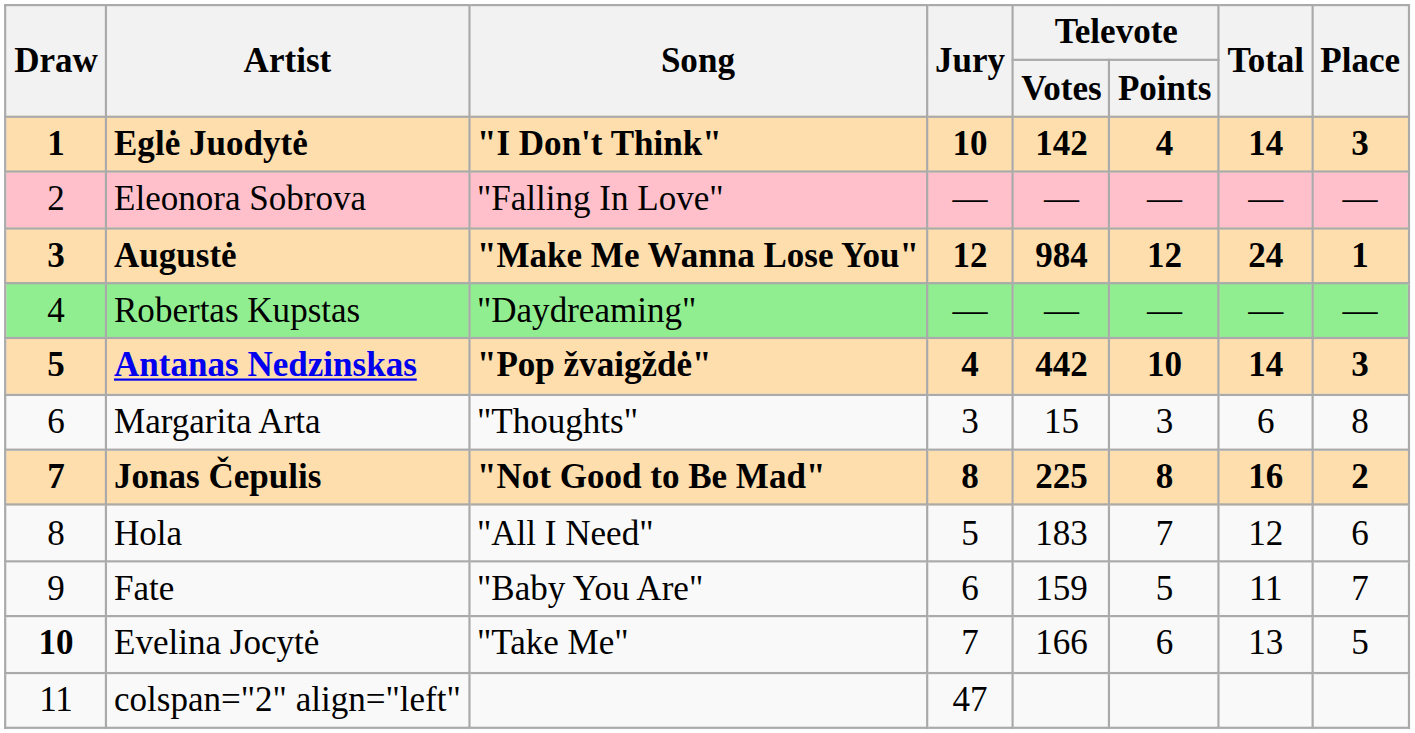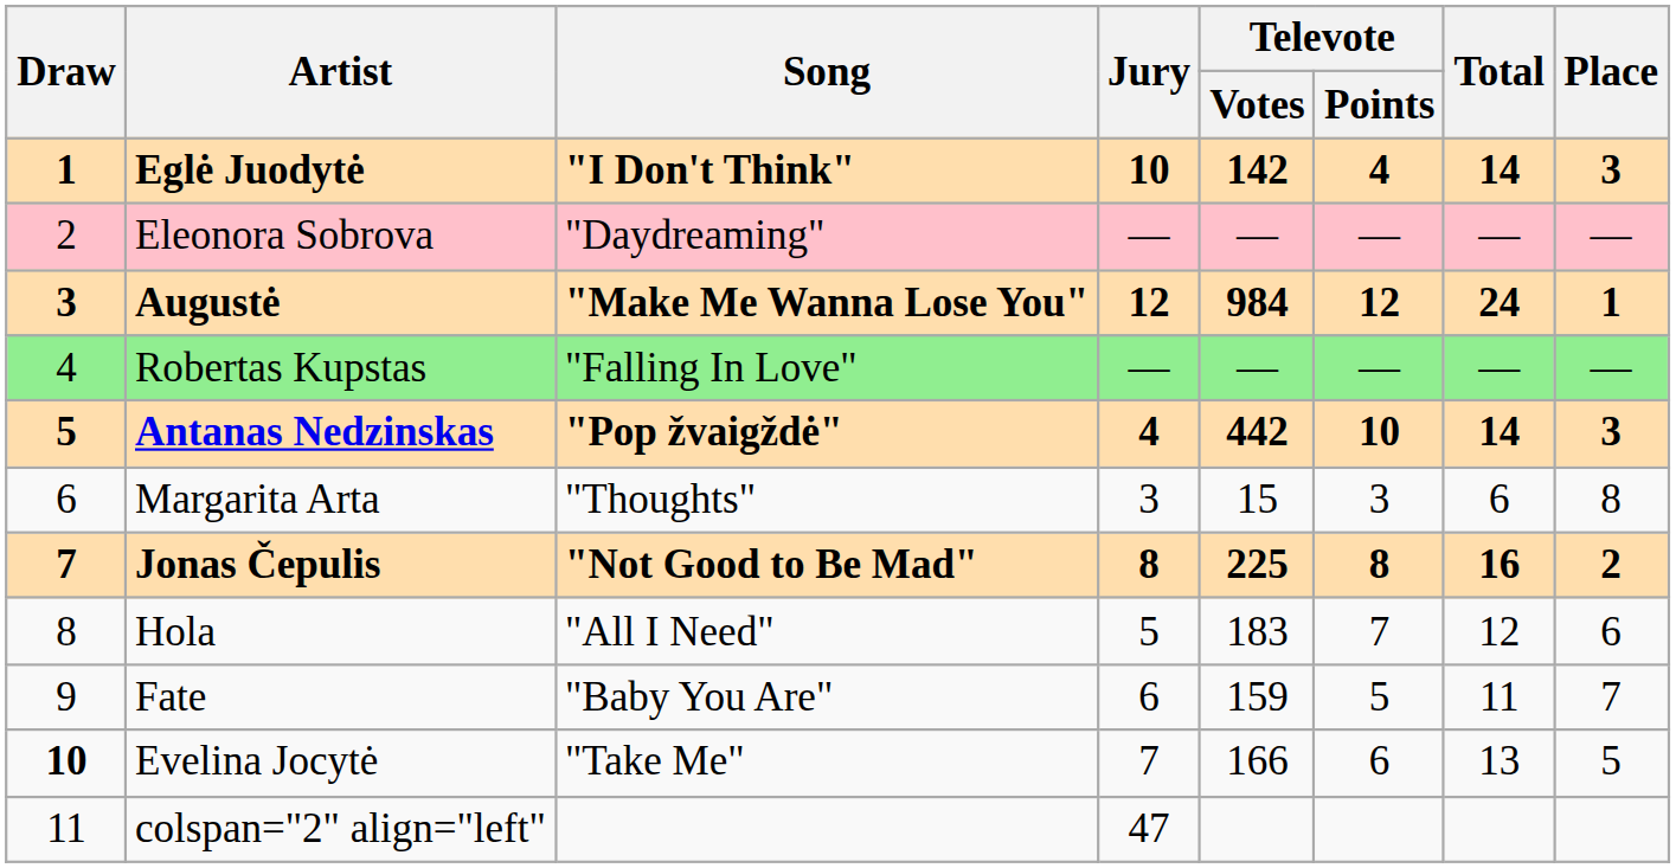Eleonora Sobrova | Song: "Falling In Love" -> "Daydreaming"
Robertas Kupstas | Song: "Daydreaming" -> "Falling In Love"
